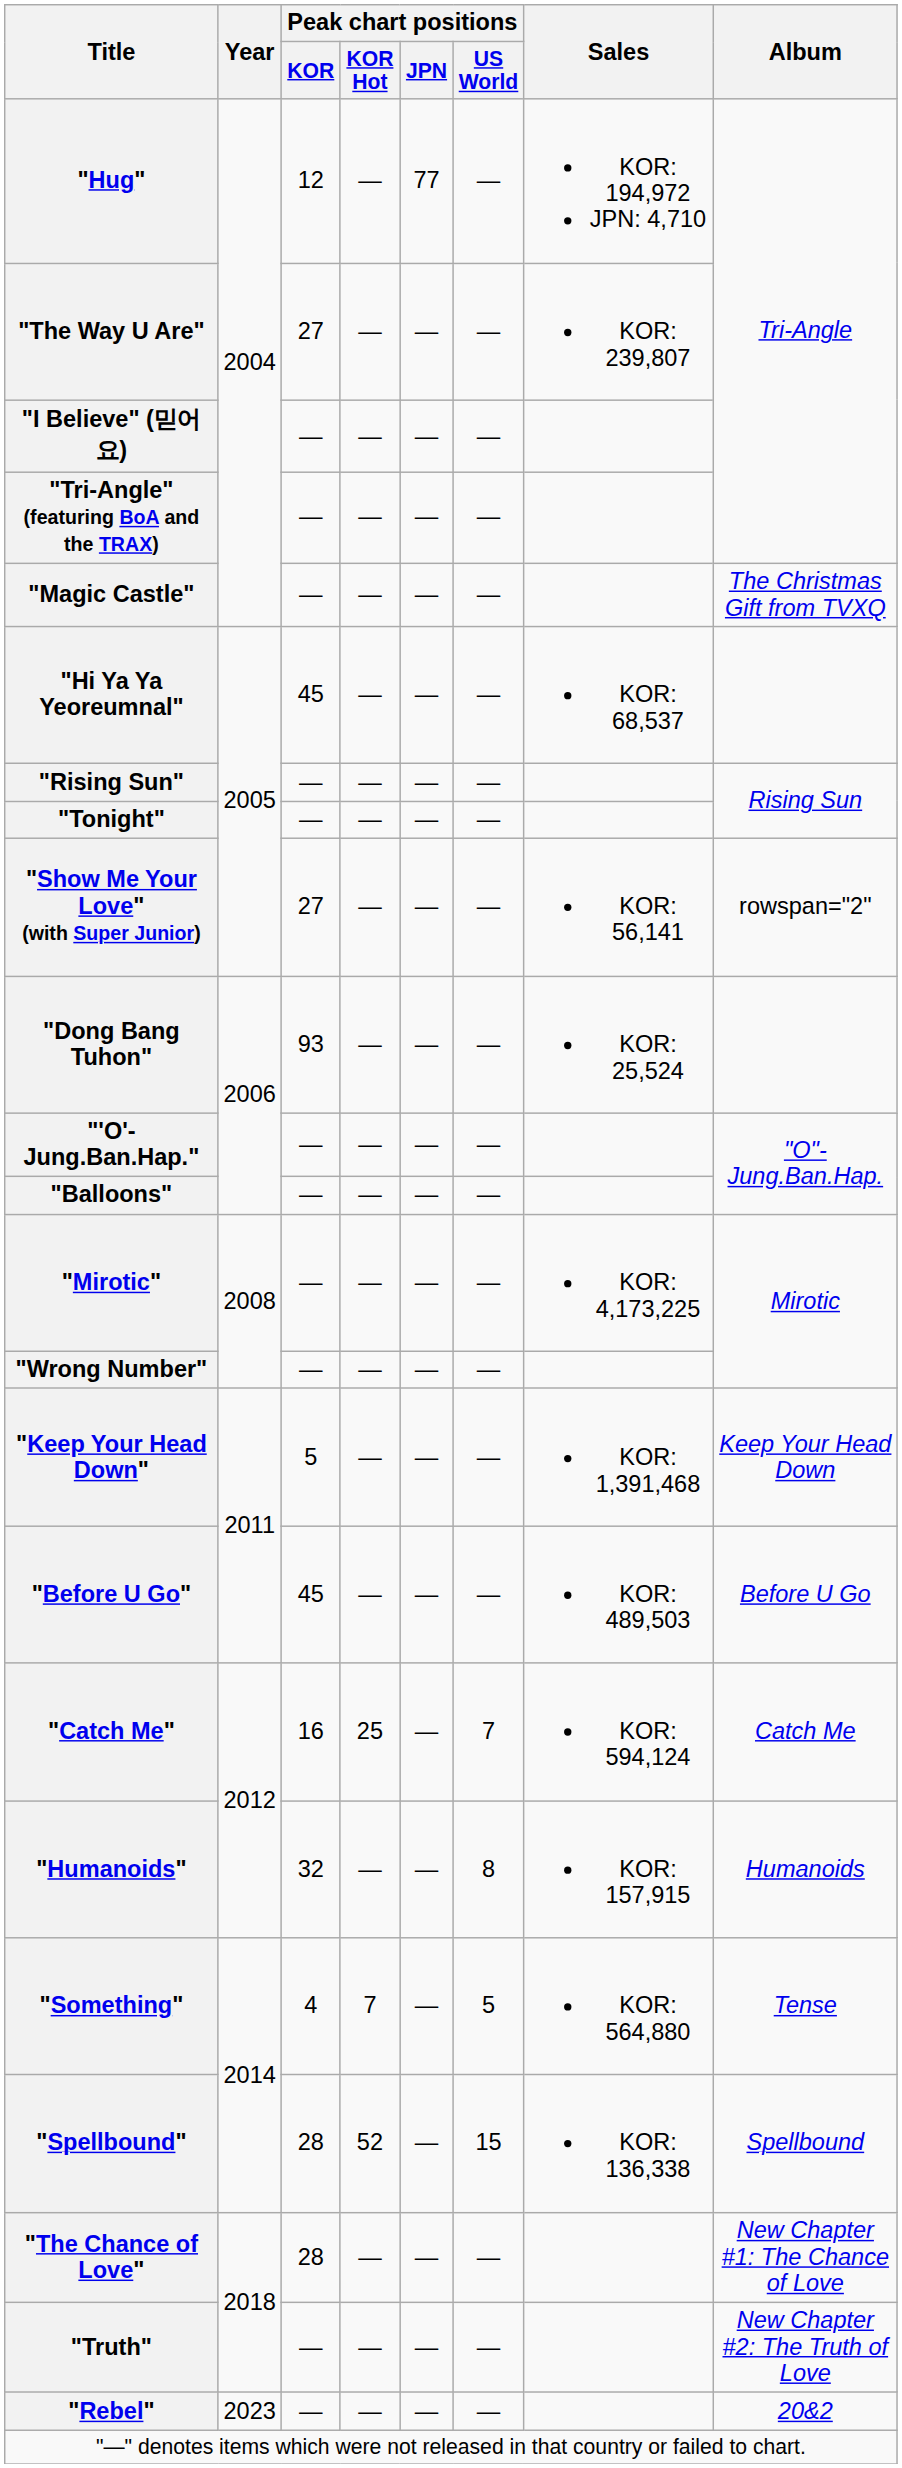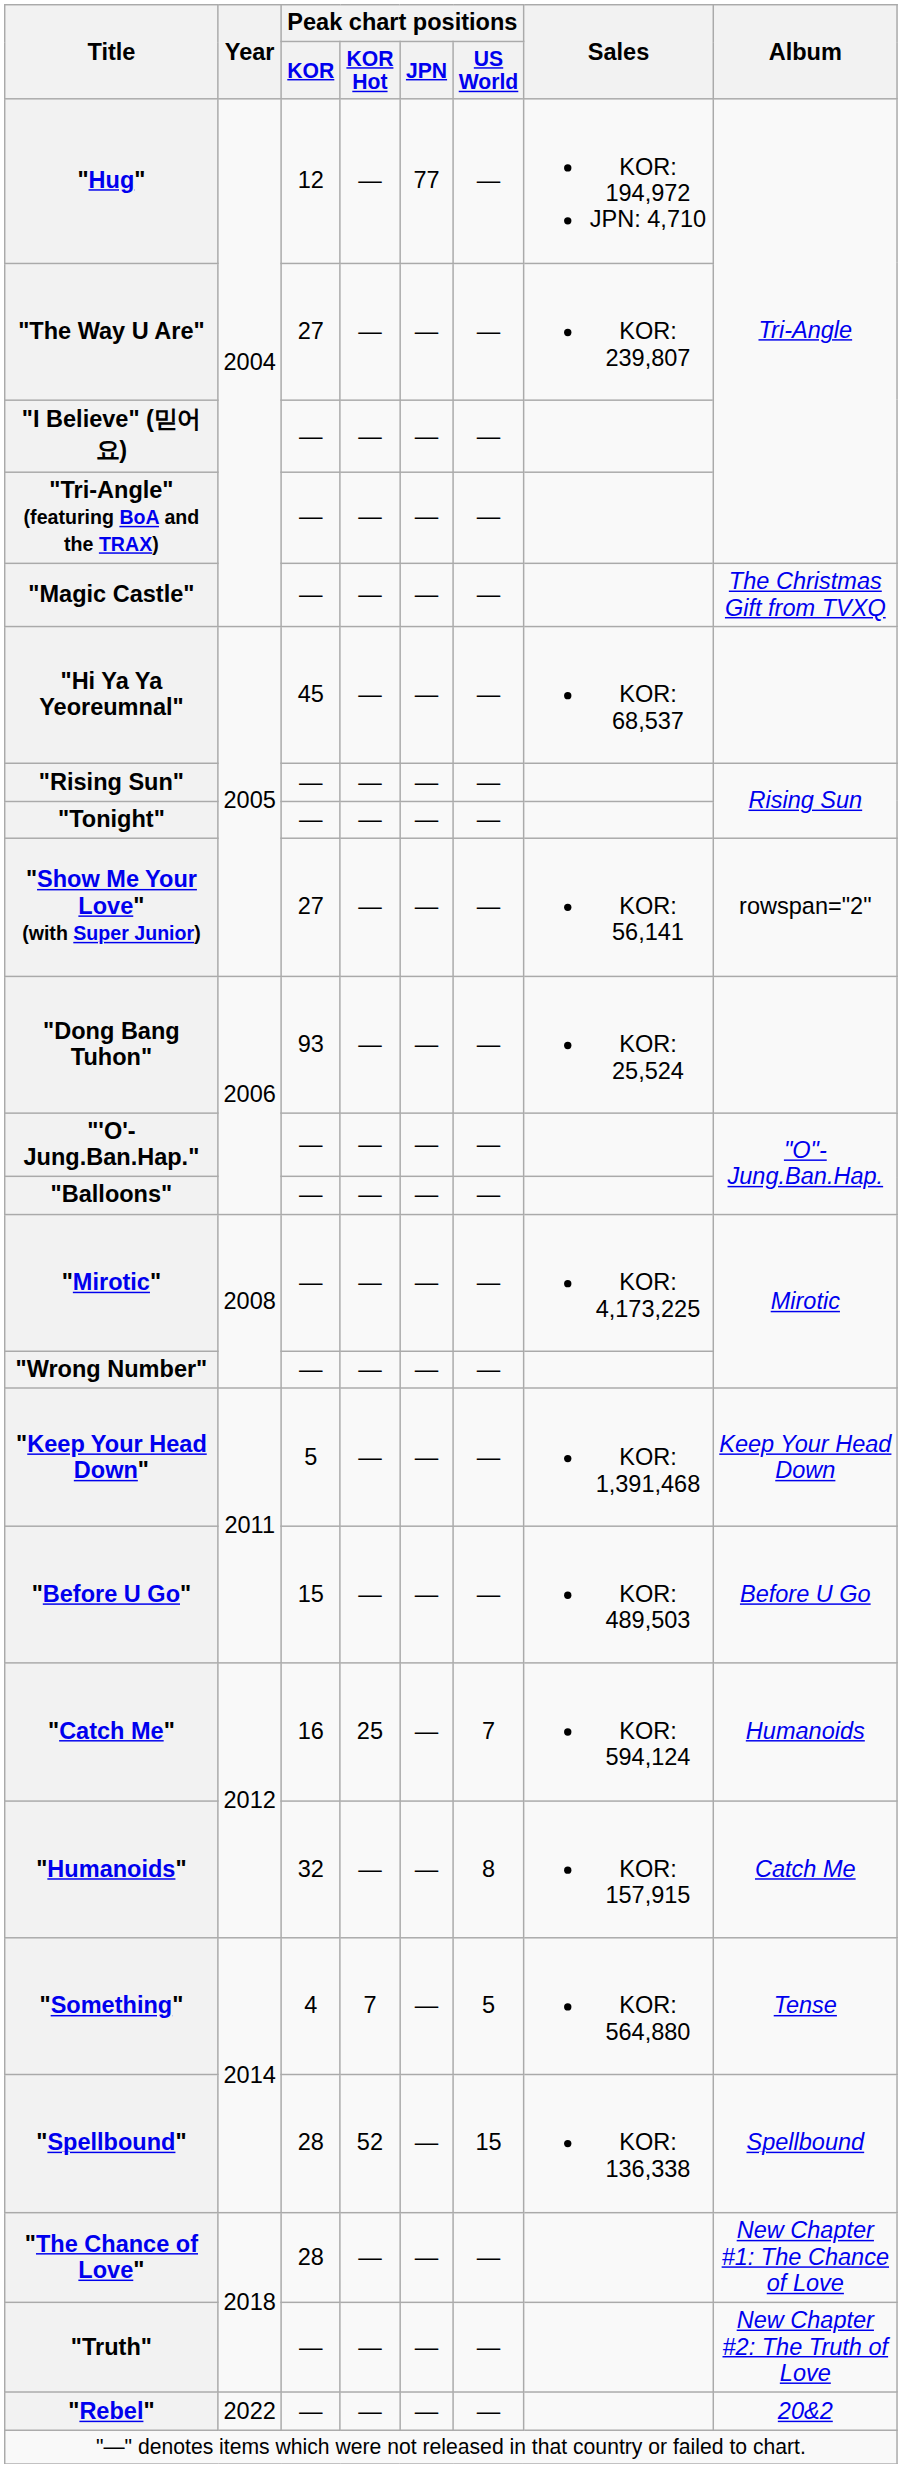"Before U Go" | Peak chart positions / KOR: 45 -> 15
"Catch Me" | Album: Catch Me -> Humanoids
"Humanoids" | Album: Humanoids -> Catch Me
"Rebel" | Year: 2023 -> 2022
